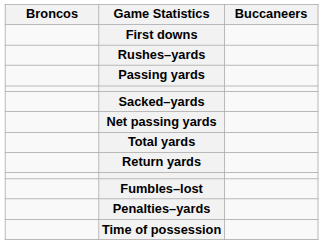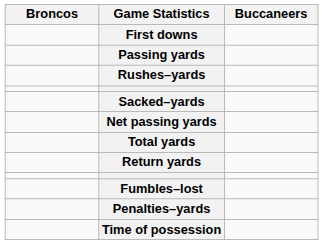rows swapped: Rushes–yards <-> Passing yards
